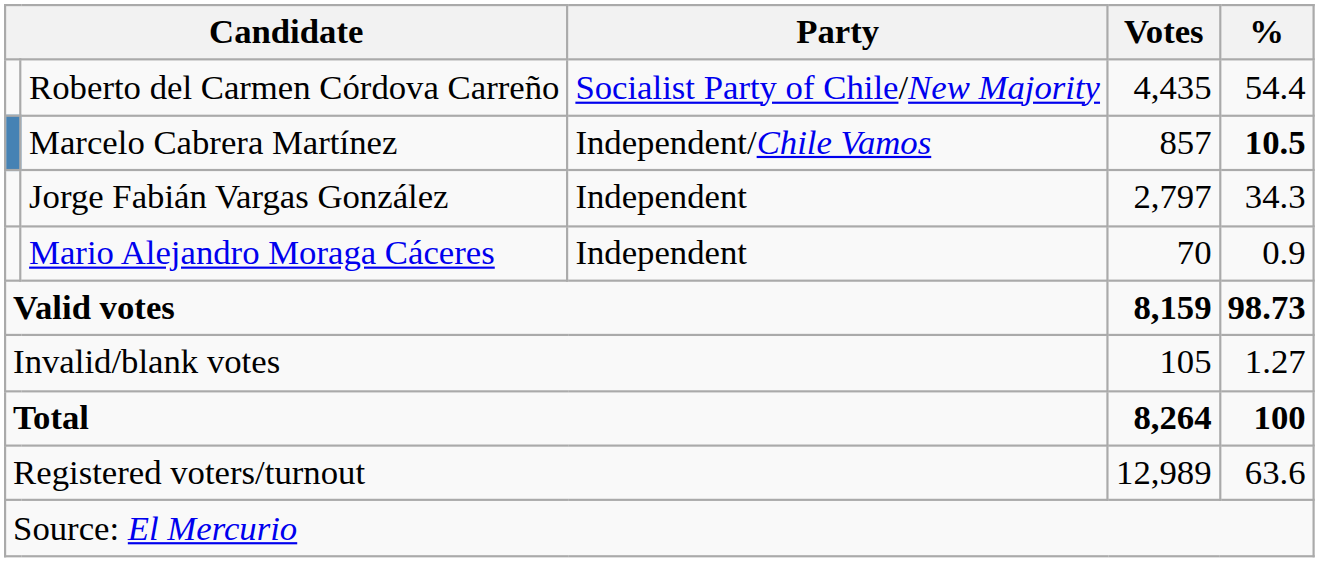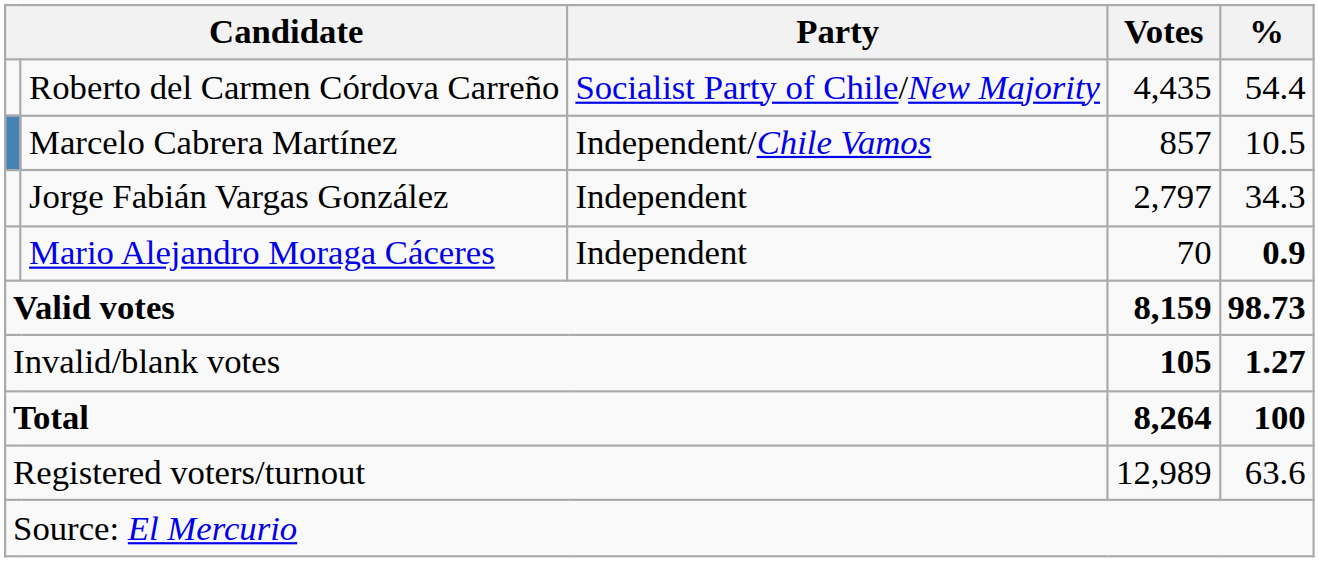Marcelo Cabrera Martínez | %: bold -> normal
Mario Alejandro Moraga Cáceres | %: normal -> bold
Invalid/blank votes | Votes: normal -> bold
Invalid/blank votes | %: normal -> bold
